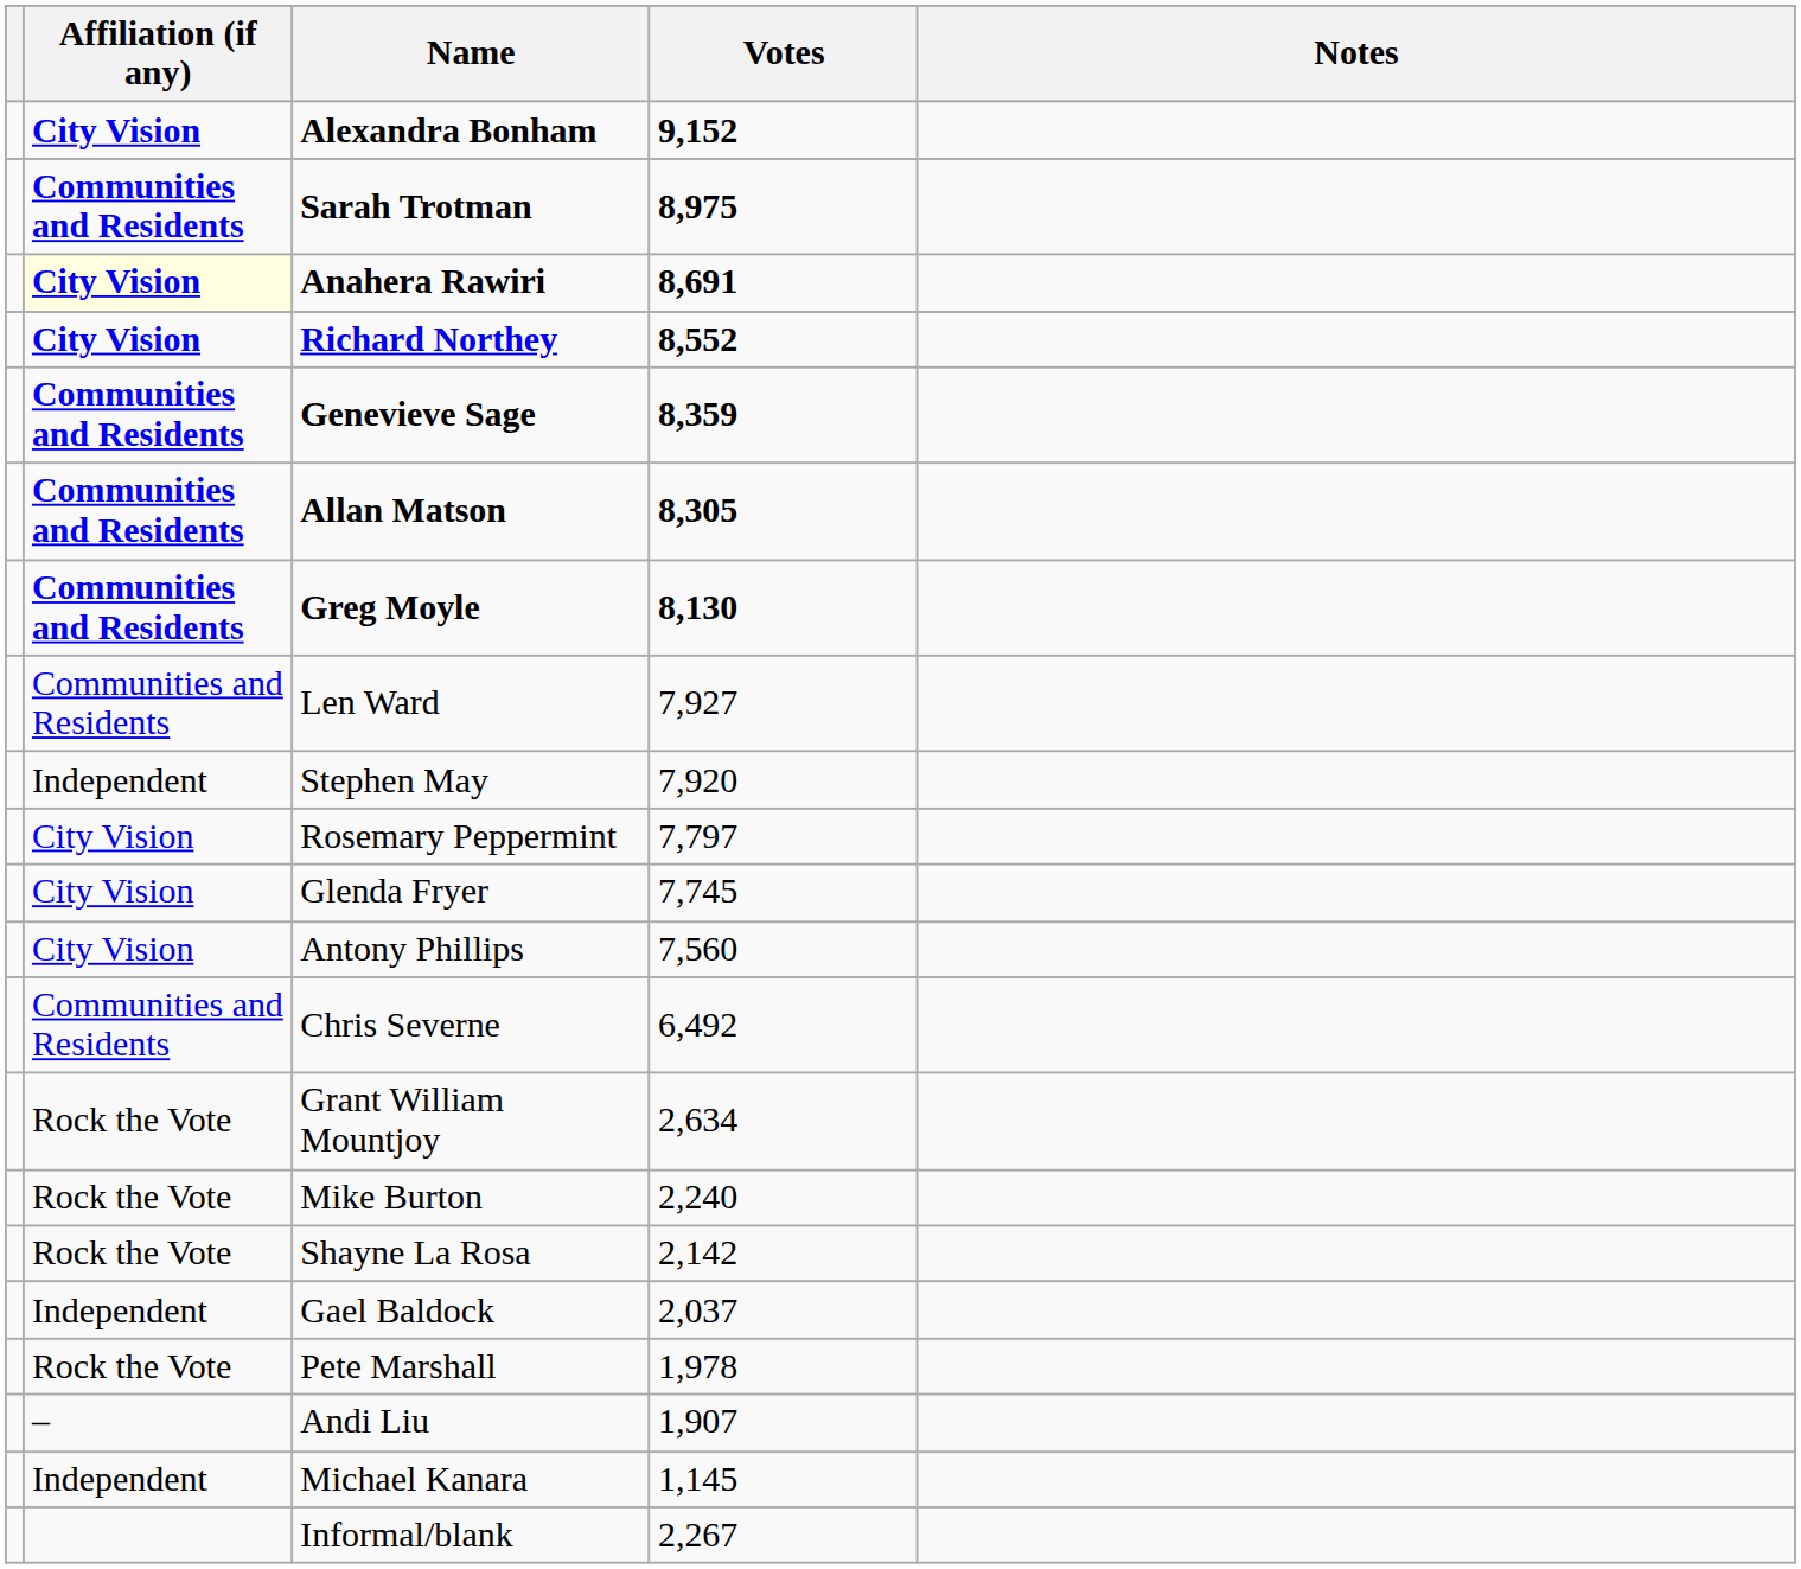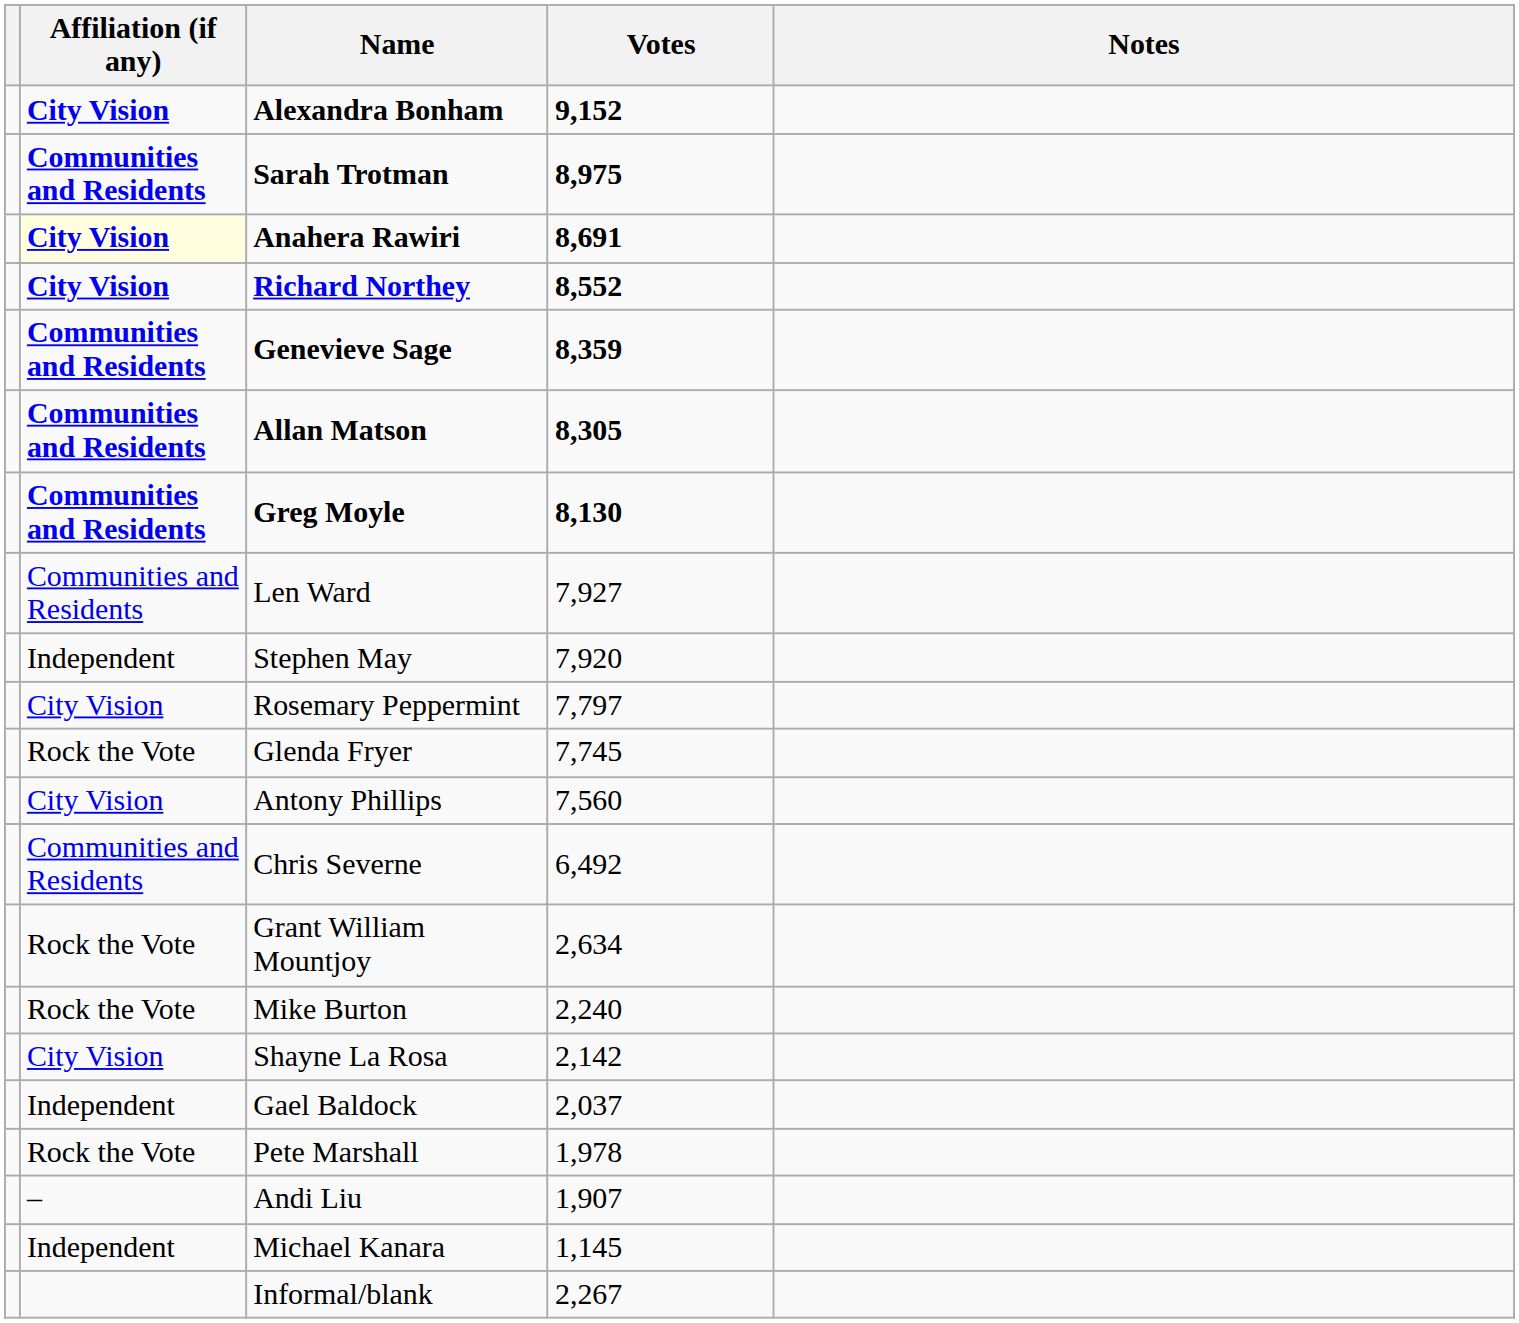Glenda Fryer | Affiliation (if any): City Vision -> Rock the Vote
Shayne La Rosa | Affiliation (if any): Rock the Vote -> City Vision
